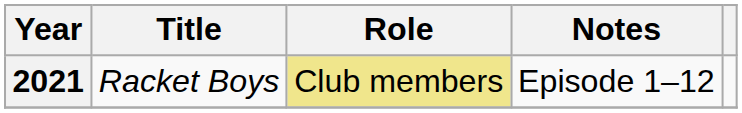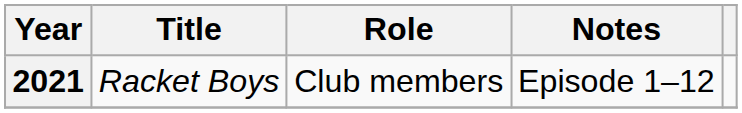2021 | Role: khaki background -> no background
